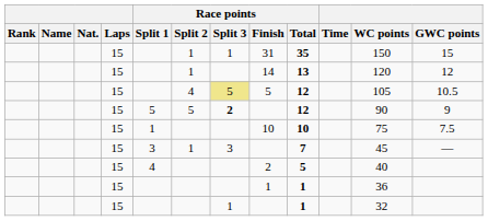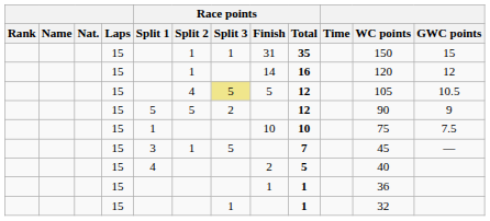row 4 | Race points / Total: 13 -> 16
row 6 | Race points / Split 3: bold -> normal
row 8 | Race points / Split 3: 3 -> 5
